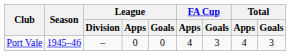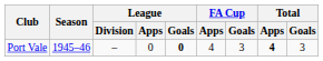Port Vale | League / Goals: normal -> bold
Port Vale | Total / Apps: normal -> bold
